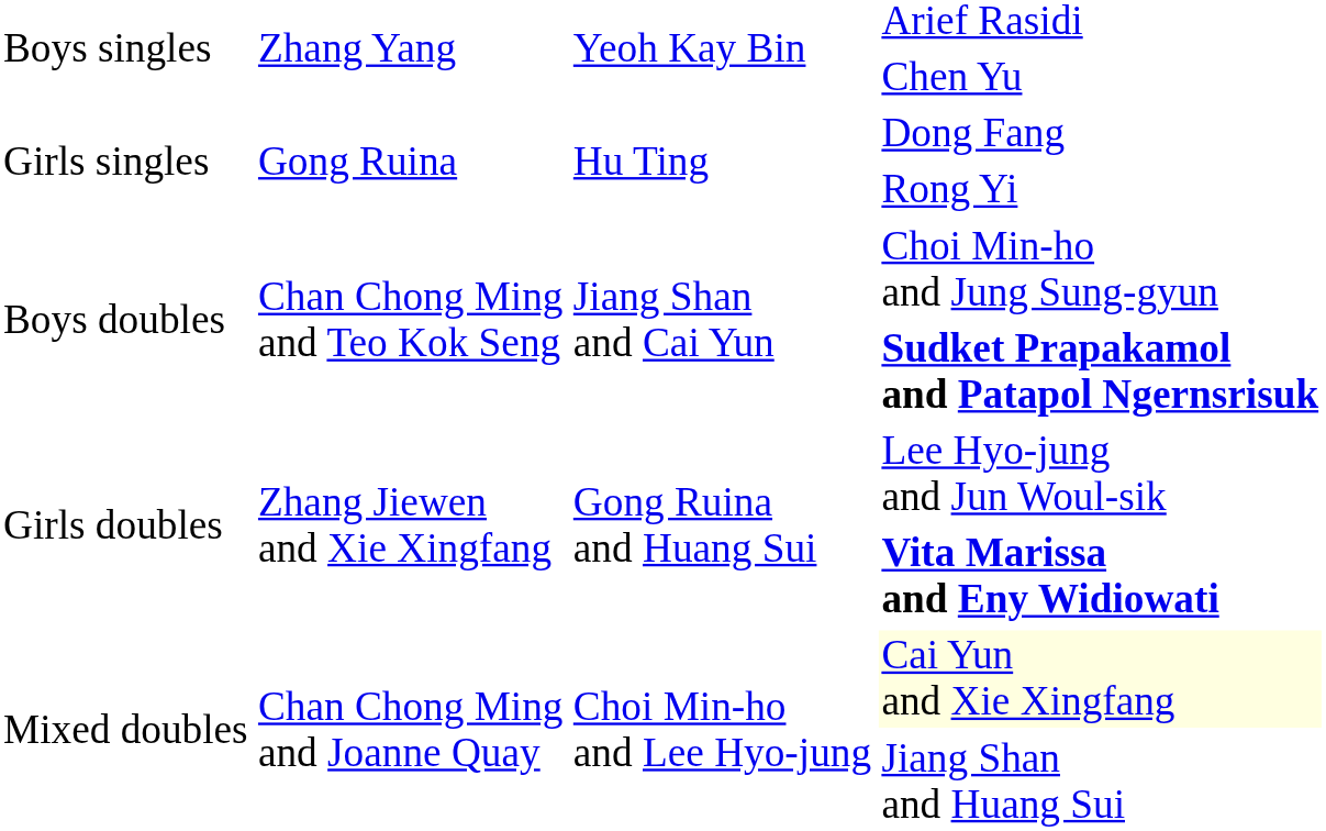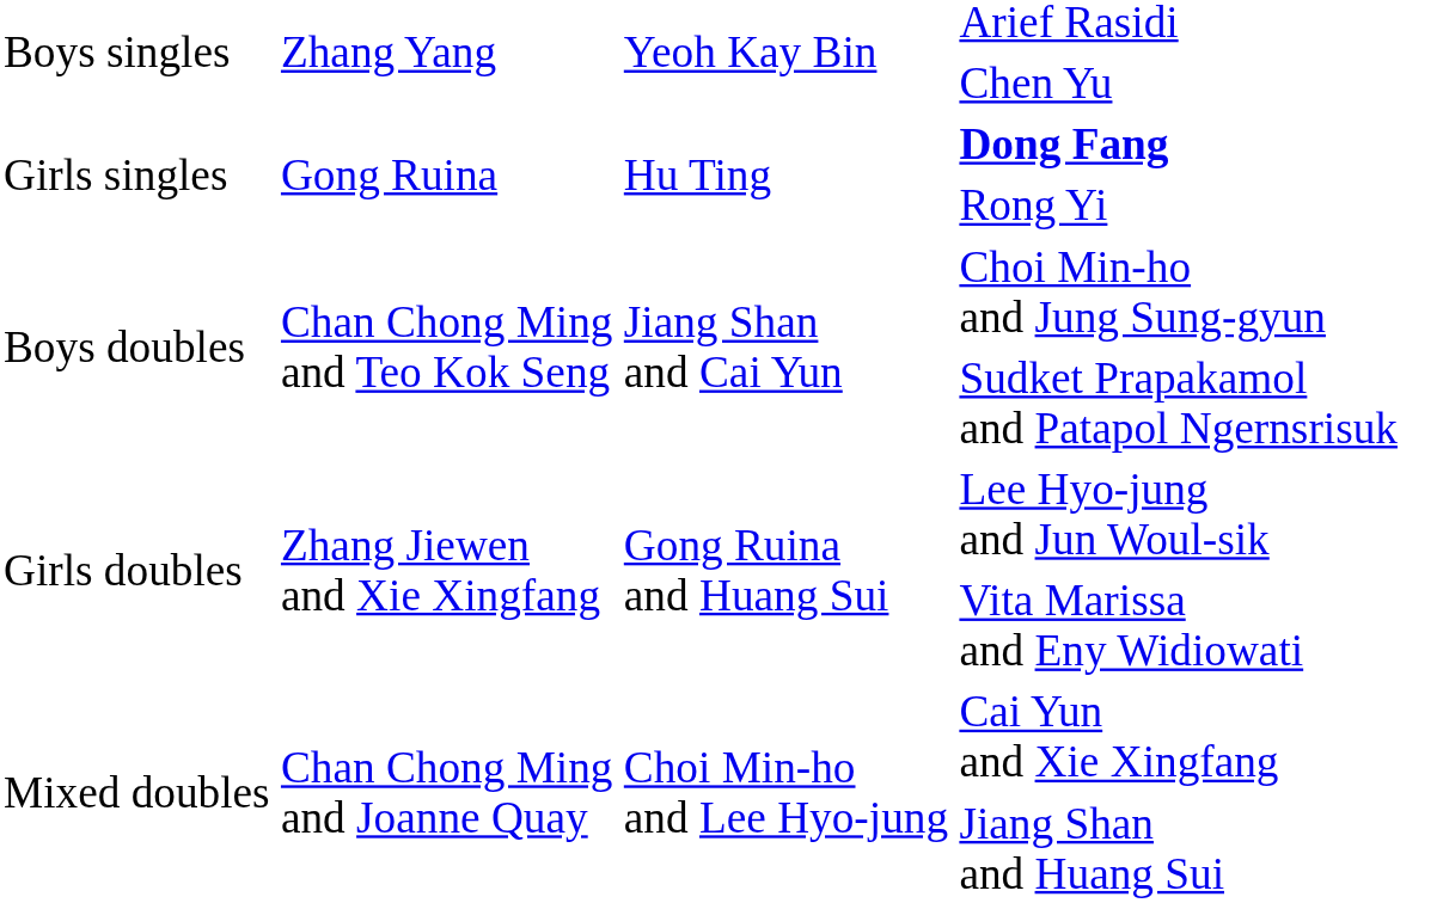Dong Fang | column 4: normal -> bold
Sudket Prapakamol and Patapol Ngernsrisuk | column 4: bold -> normal
Vita Marissa and Eny Widiowati | column 4: bold -> normal
Cai Yun and Xie Xingfang | column 4: lightyellow background -> no background
